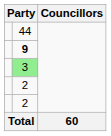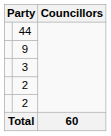9 | column 2: bold -> normal
3 | column 2: lightgreen background -> no background
